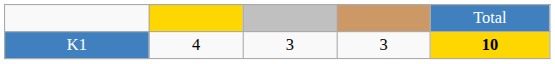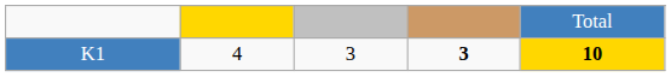K1 | column 4: normal -> bold
